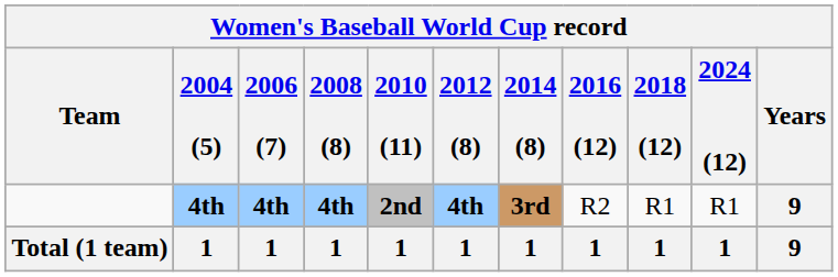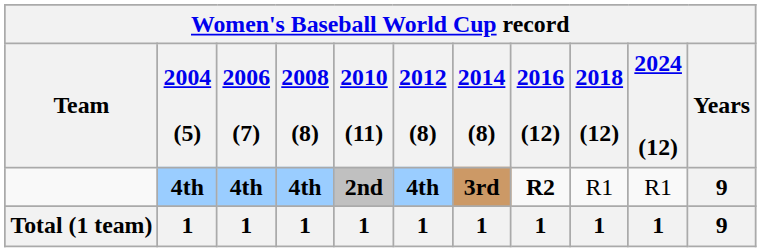row 3 | 2016 (12): normal -> bold
